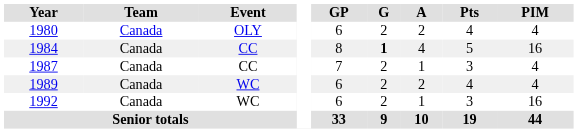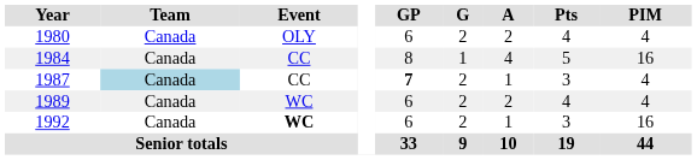1984 | G: bold -> normal
1987 | Team: no background -> lightblue background
1987 | GP: normal -> bold
1992 | Event: normal -> bold
